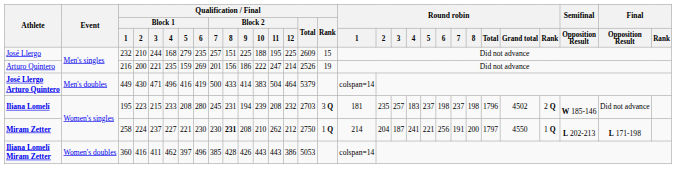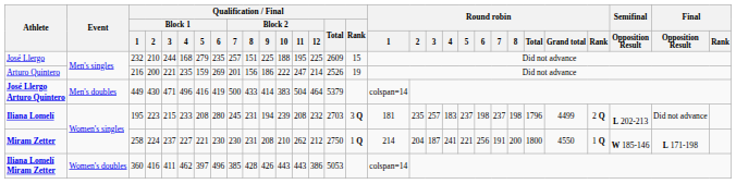Iliana Lomelí | Round robin / Grand total: 4502 -> 4499
Iliana Lomelí | Semifinal / Opposition Result: W 185-146 -> L 202-213
Miram Zetter | Qualification / Final / Block 2 / 8: bold -> normal
Miram Zetter | Round robin / Total: 1797 -> 1800
Miram Zetter | Semifinal / Opposition Result: L 202-213 -> W 185-146
